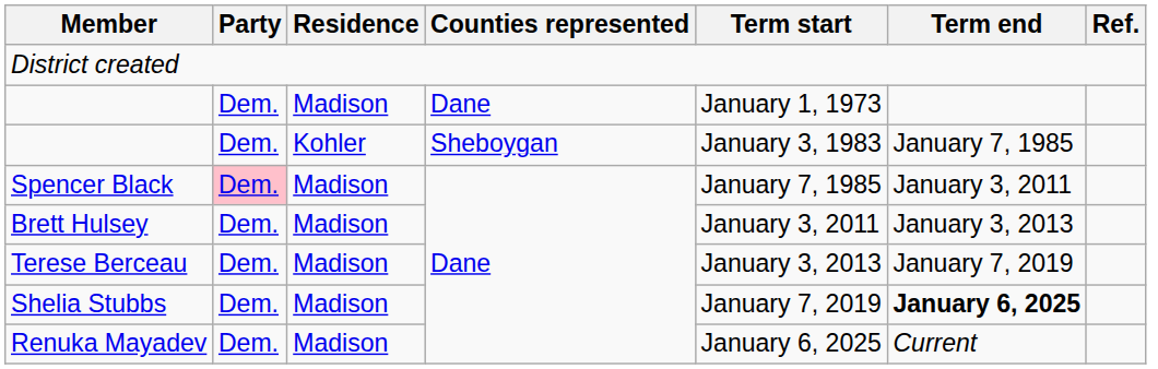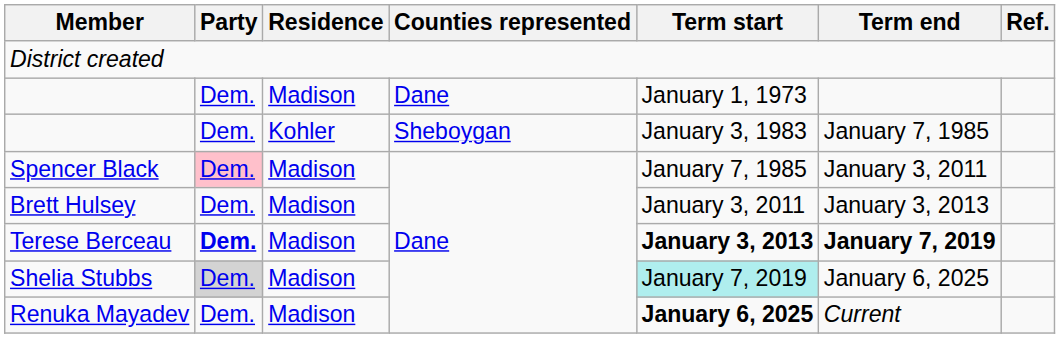Terese Berceau | Party: normal -> bold
Terese Berceau | Term start: normal -> bold
Terese Berceau | Term end: normal -> bold
Shelia Stubbs | Party: no background -> lightgrey background
Shelia Stubbs | Term start: no background -> paleturquoise background
Shelia Stubbs | Term end: bold -> normal
Renuka Mayadev | Term start: normal -> bold
